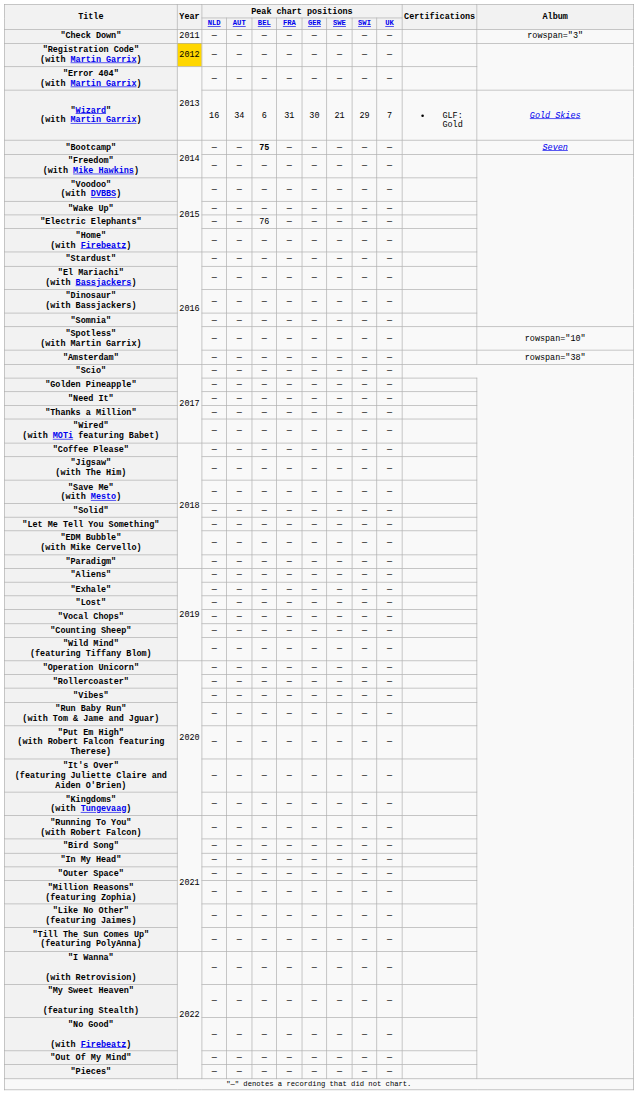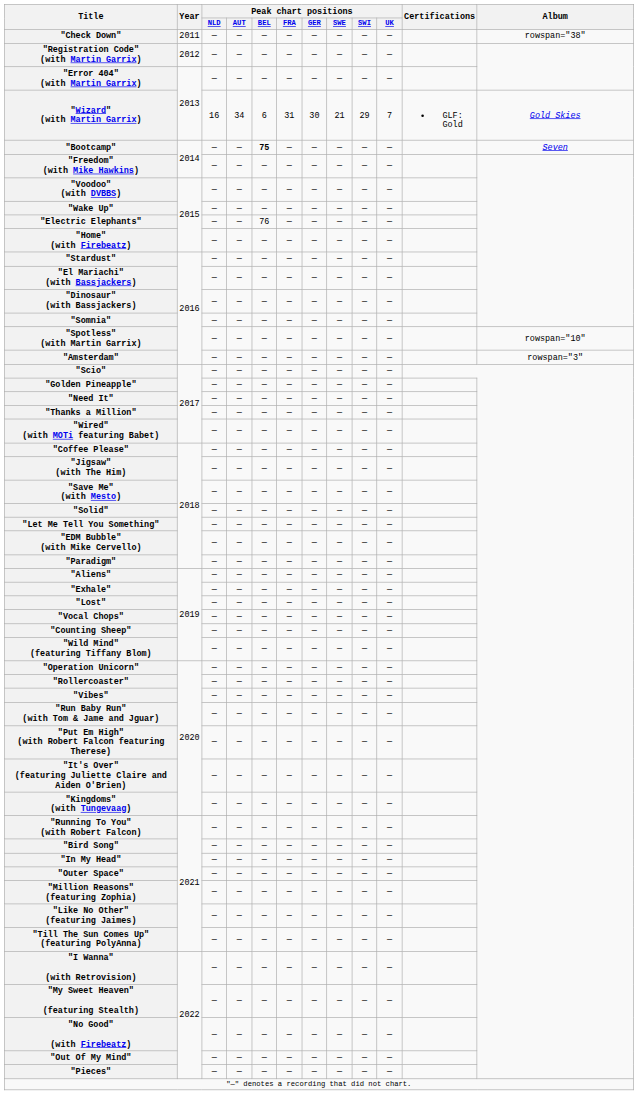"Check Down" | Album: rowspan="3" -> rowspan="38"
"Registration Code" (with Martin Garrix) | Year: gold background -> no background
"Amsterdam" | Album: rowspan="38" -> rowspan="3"
